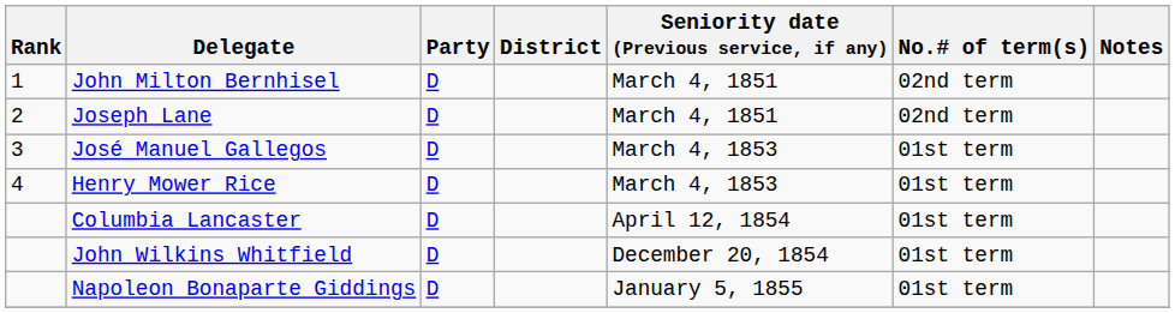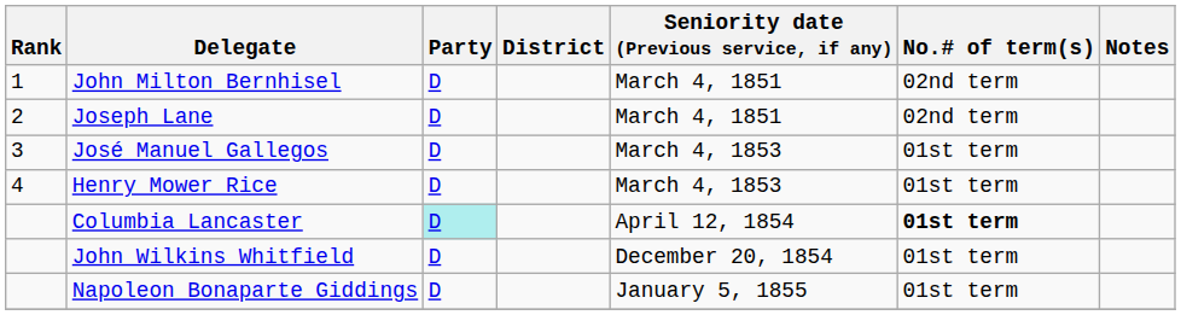Columbia Lancaster | Party: no background -> paleturquoise background
Columbia Lancaster | No.# of term(s): normal -> bold
